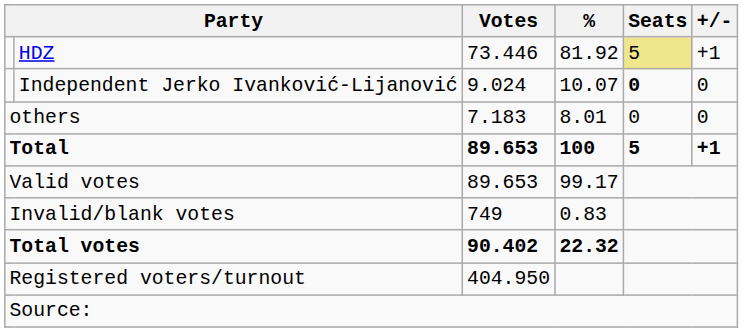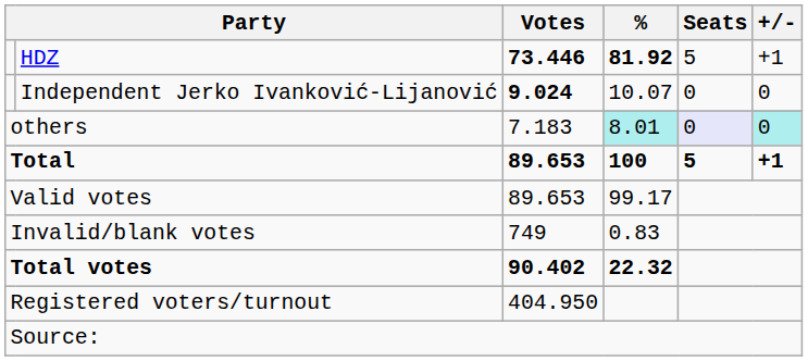HDZ | Votes: normal -> bold
HDZ | %: normal -> bold
HDZ | Seats: khaki background -> no background
Independent Jerko Ivanković-Lijanović | Votes: normal -> bold
Independent Jerko Ivanković-Lijanović | Seats: bold -> normal
others | %: no background -> paleturquoise background
others | Seats: no background -> lavender background
others | +/-: no background -> paleturquoise background
